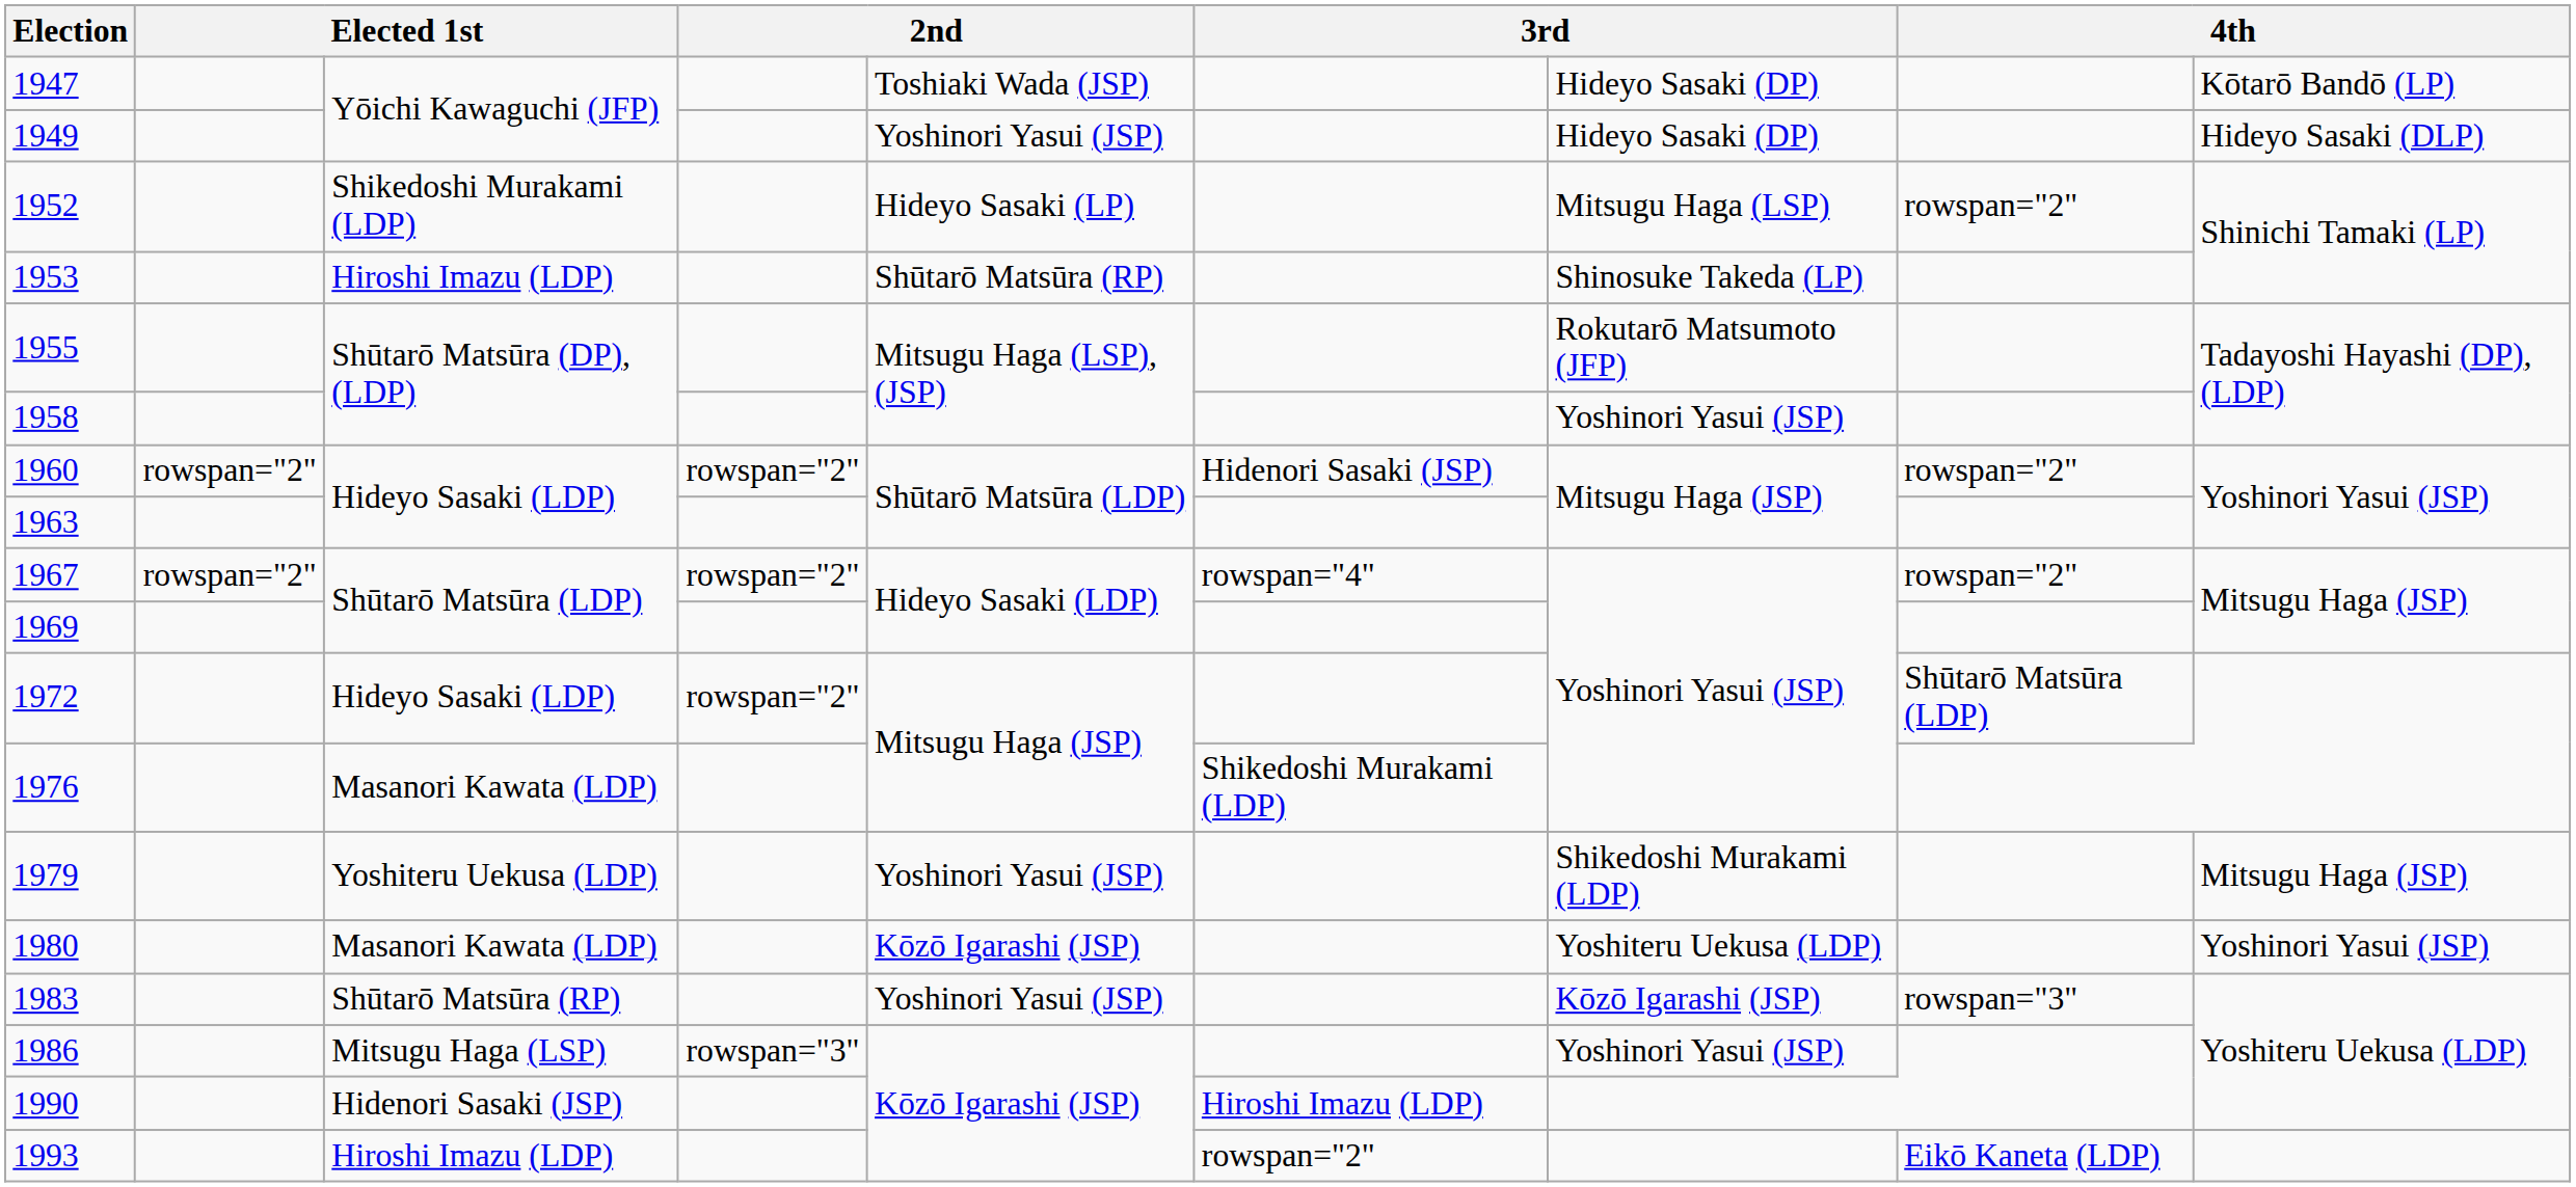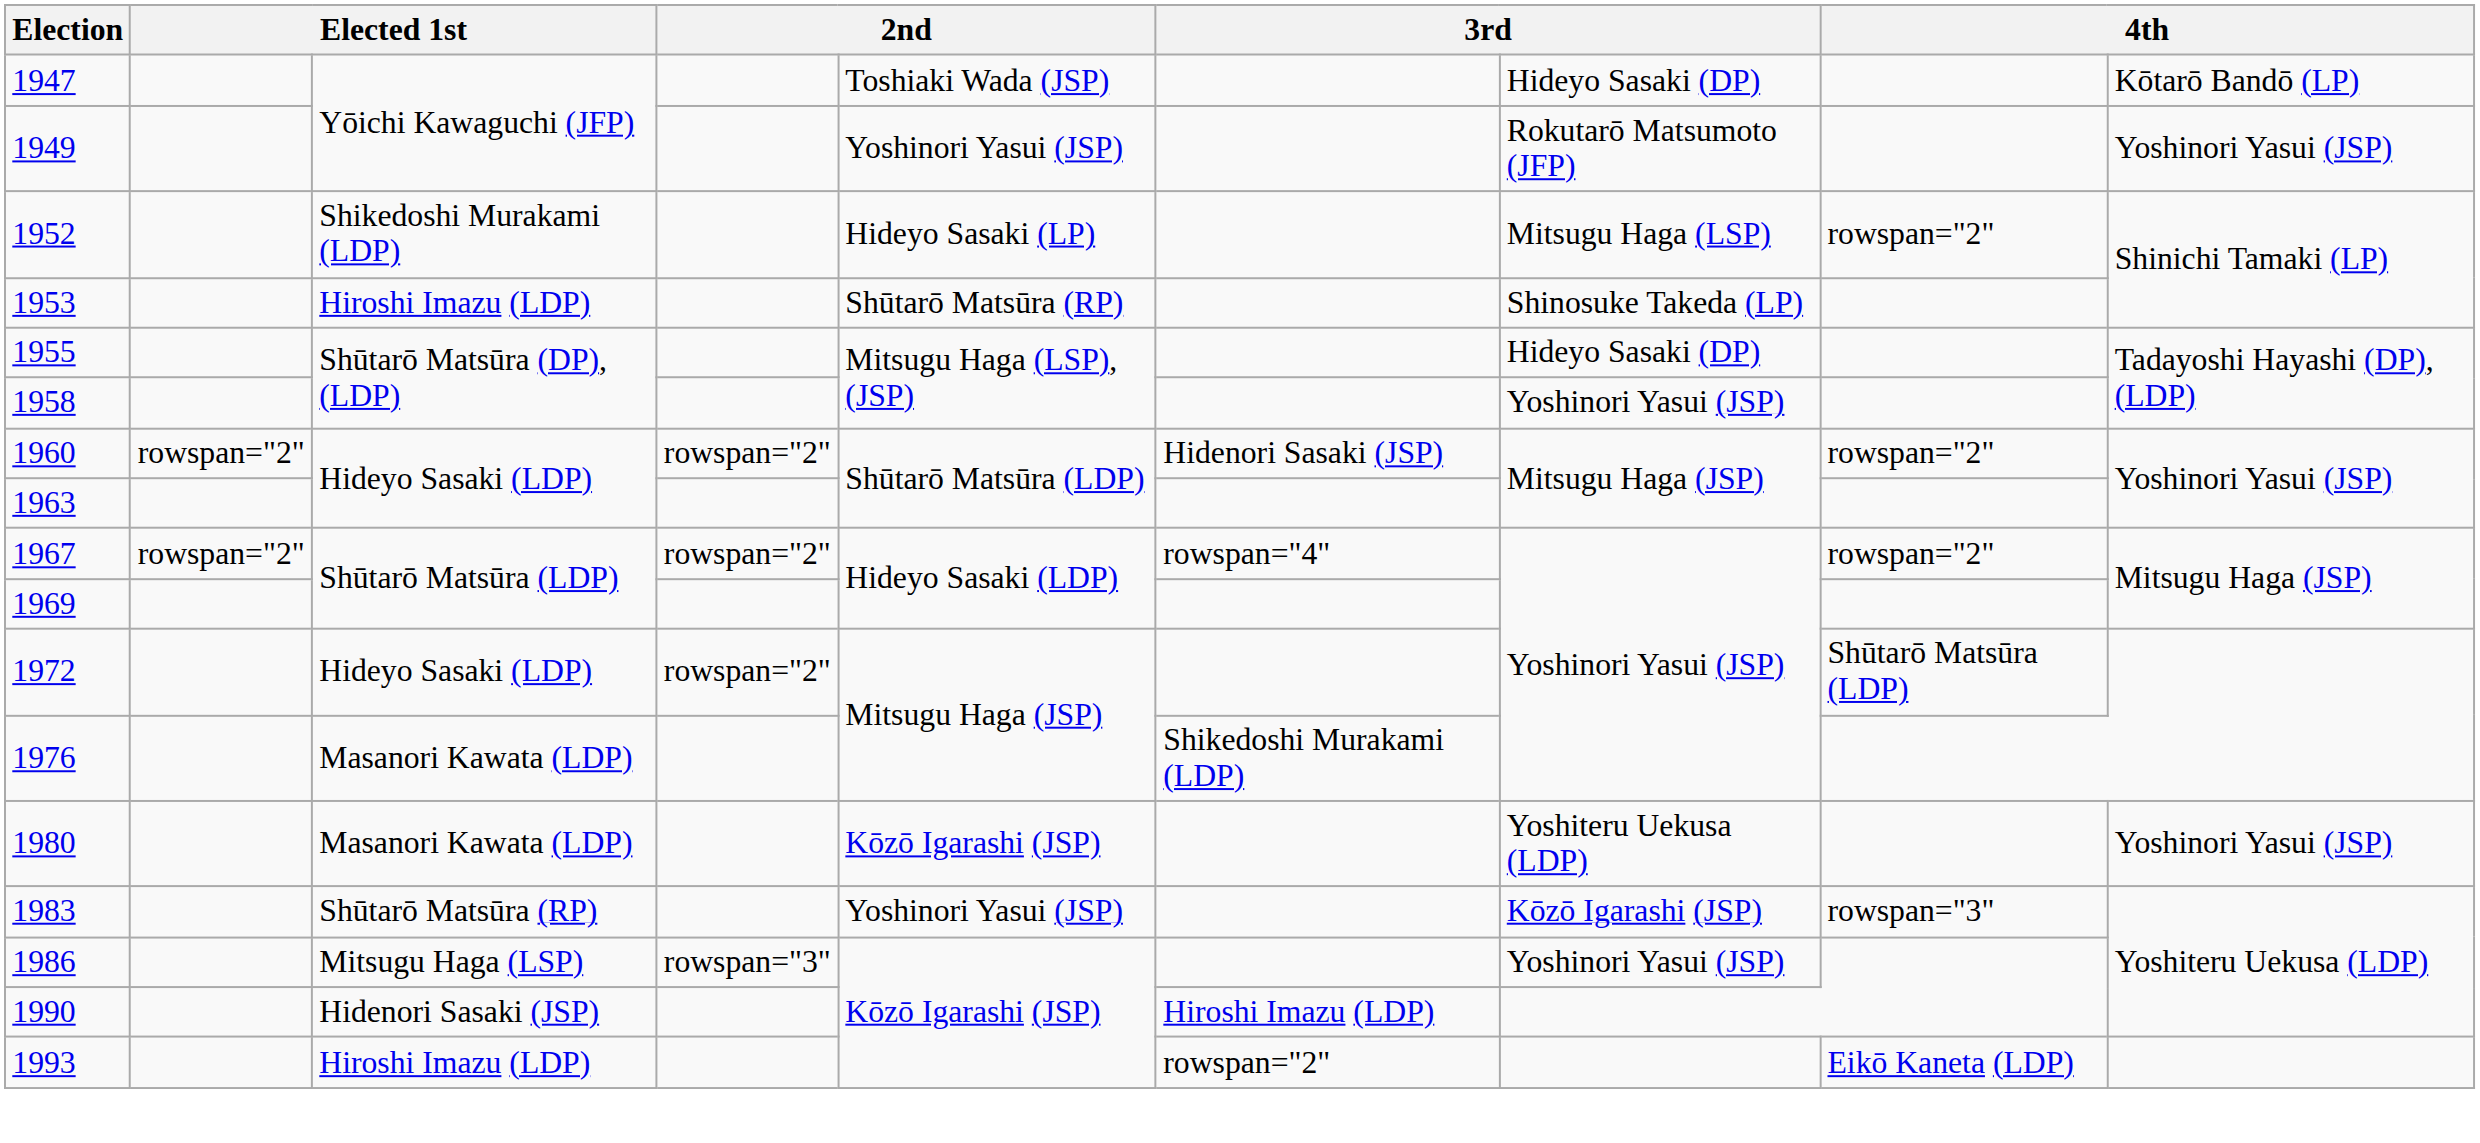1949 | column 7: Hideyo Sasaki (DP) -> Rokutarō Matsumoto (JFP)
1949 | column 9: Hideyo Sasaki (DLP) -> Yoshinori Yasui (JSP)
1955 | column 7: Rokutarō Matsumoto (JFP) -> Hideyo Sasaki (DP)
- row: 1979 | Yoshiteru Uekusa (LDP) | Yoshinori Yasui (JSP) | Shikedoshi Murakami (LDP) | Mitsugu Haga (JSP)
